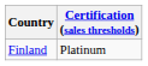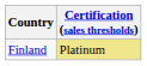Finland | Certification (sales thresholds): no background -> khaki background
